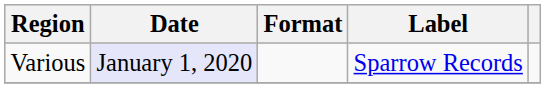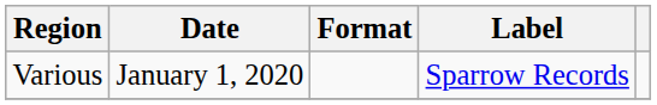Various | Date: lavender background -> no background
